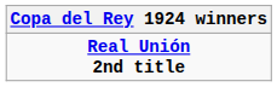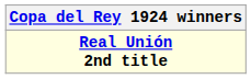row 2 | column 1: no background -> lightyellow background
